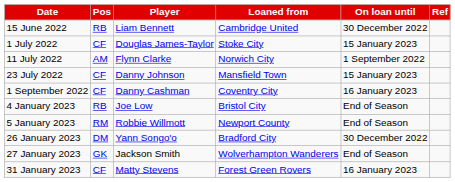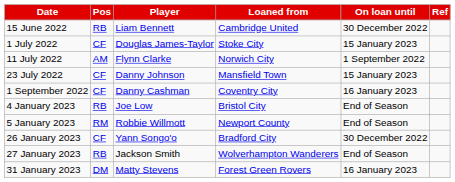26 January 2023 | Pos: DM -> CF
27 January 2023 | Pos: GK -> RB
31 January 2023 | Pos: CF -> DM
